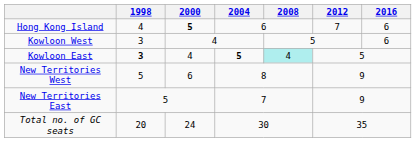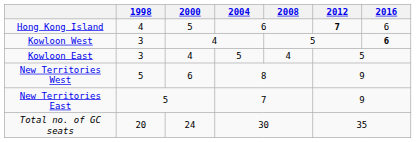Hong Kong Island | 2000: bold -> normal
Hong Kong Island | 2012: normal -> bold
Kowloon West | 2016: normal -> bold
Kowloon East | 1998: bold -> normal
Kowloon East | 2004: bold -> normal
Kowloon East | 2008: paleturquoise background -> no background
